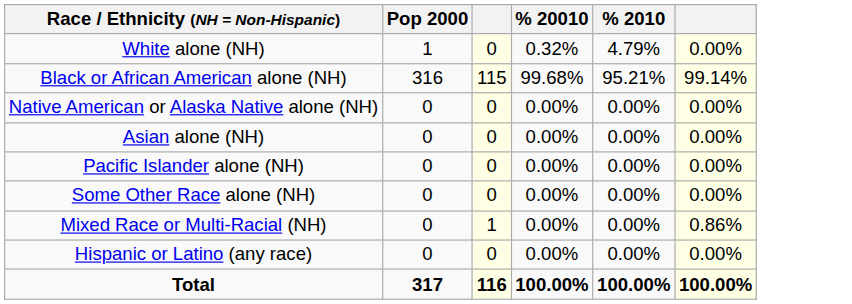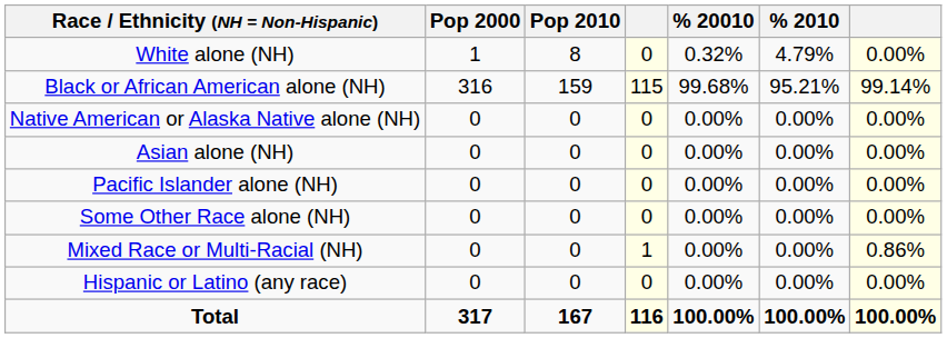+ column: Pop 2010 | 8 | 159 | 0 | 0 | 0 | 0 | 0 | 0 | 167
